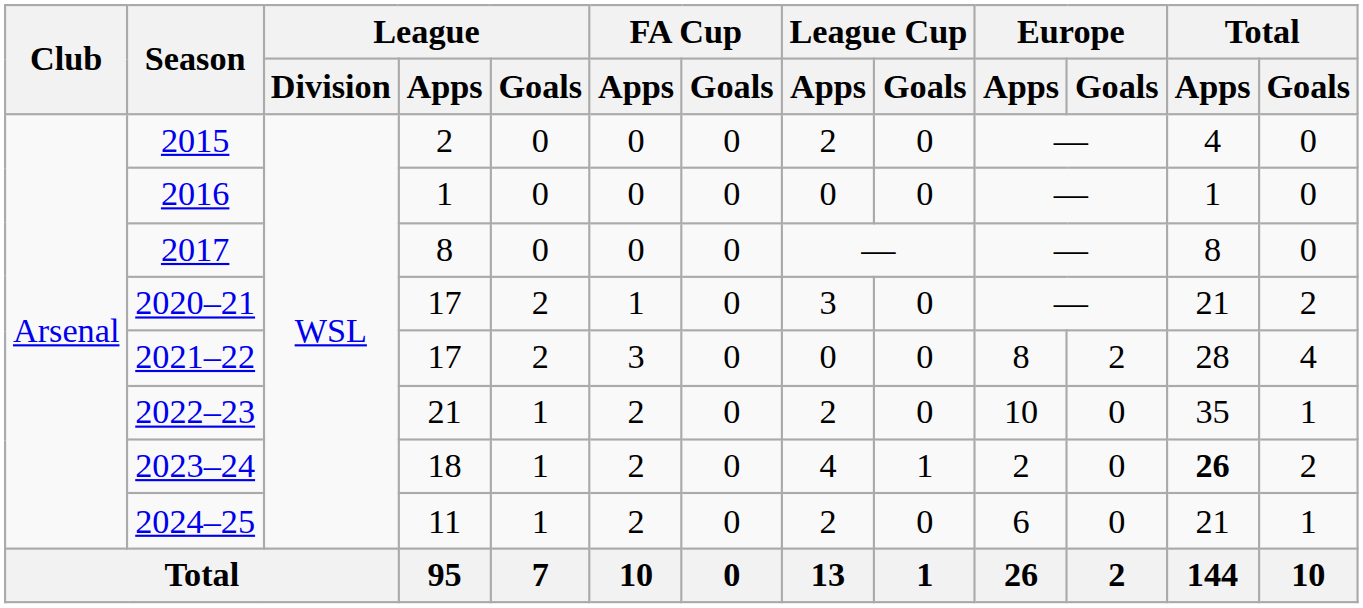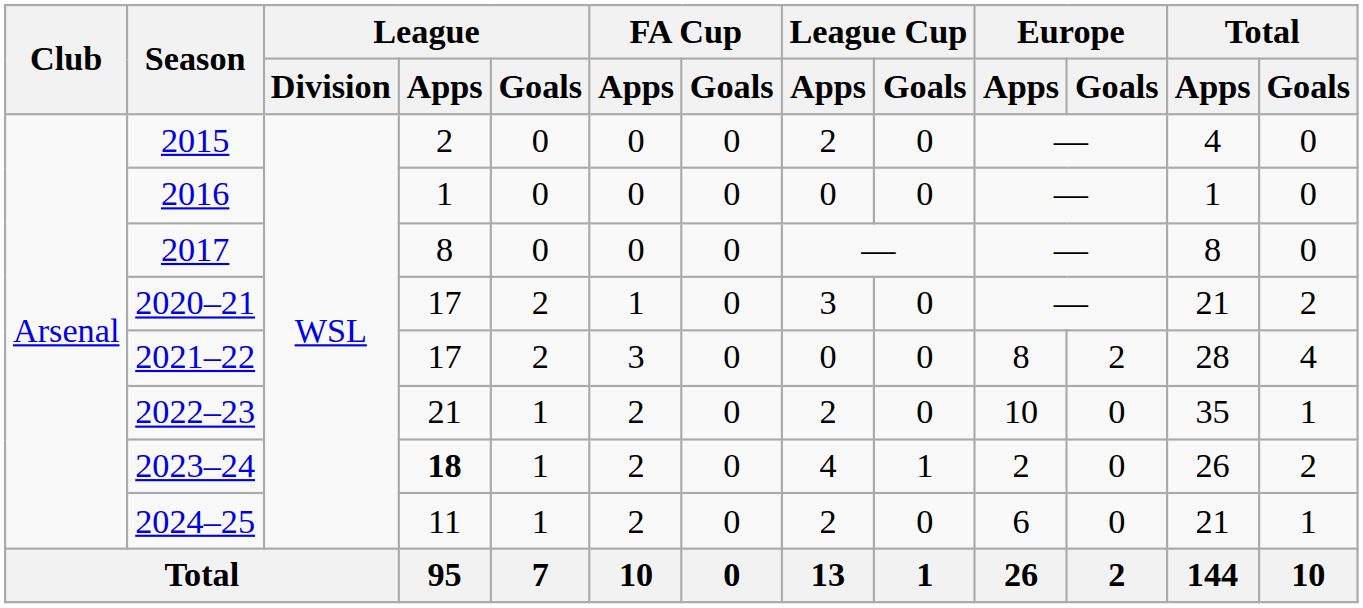2023–24 | League / Apps: normal -> bold
2023–24 | Total / Apps: bold -> normal
